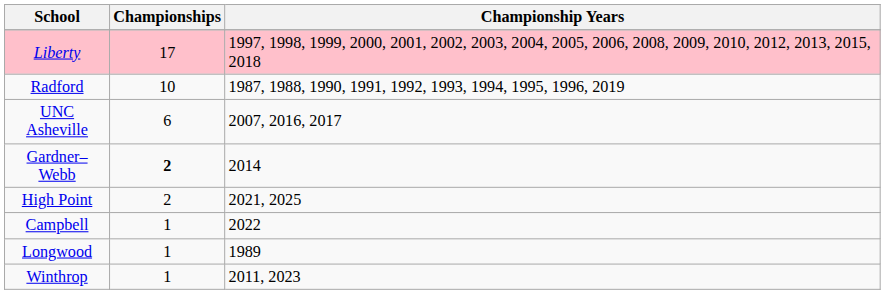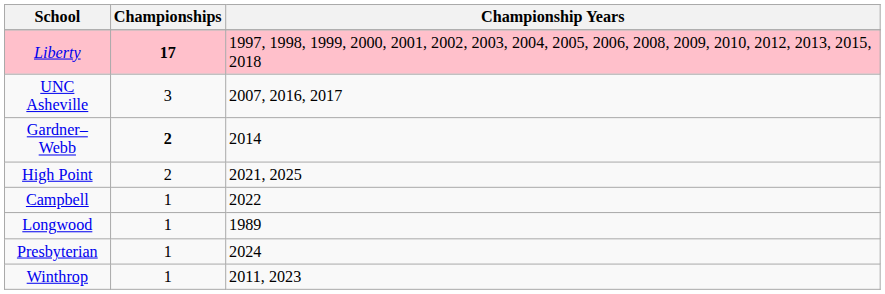Liberty | Championships: normal -> bold
- row: Radford | 10 | 1987, 1988, 1990, 1991, 1992, 1993, 1994, 1995, 1996, 2019
UNC Asheville | Championships: 6 -> 3
+ row: Presbyterian | 1 | 2024
